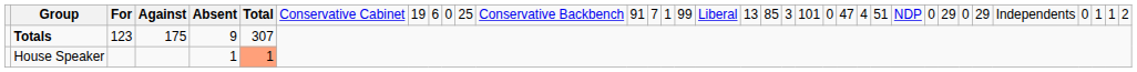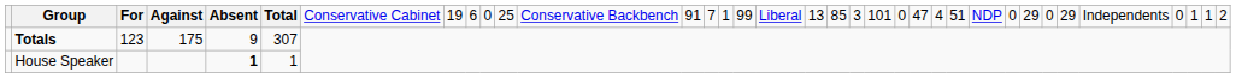House Speaker | column 5: normal -> bold
House Speaker | column 6: lightsalmon background -> no background
